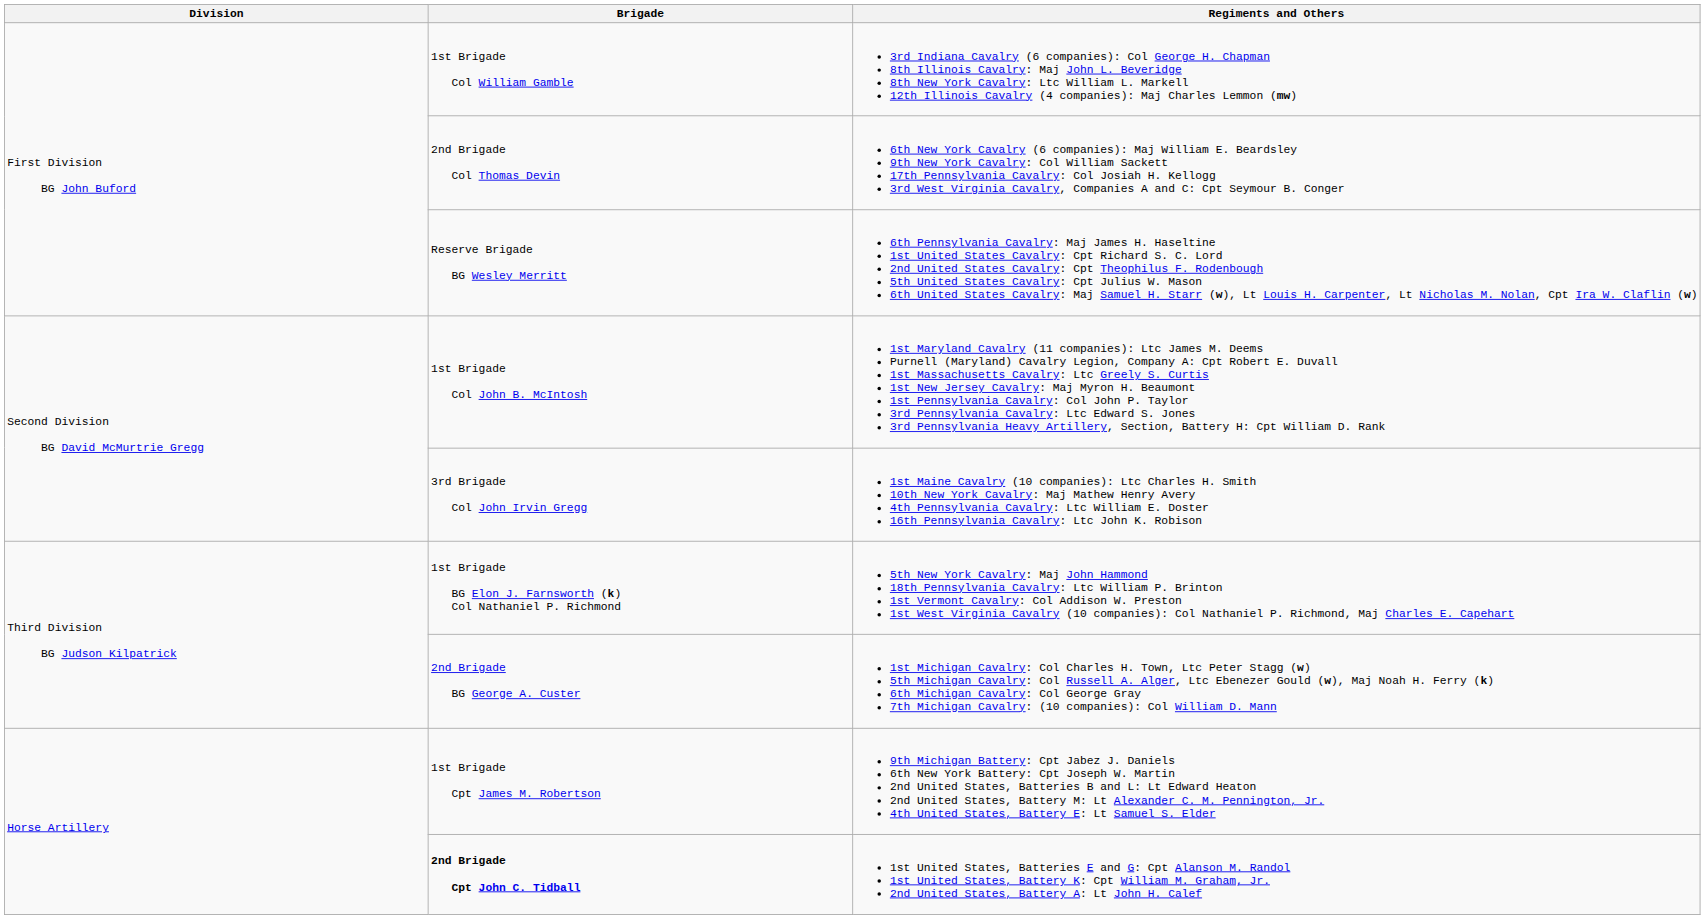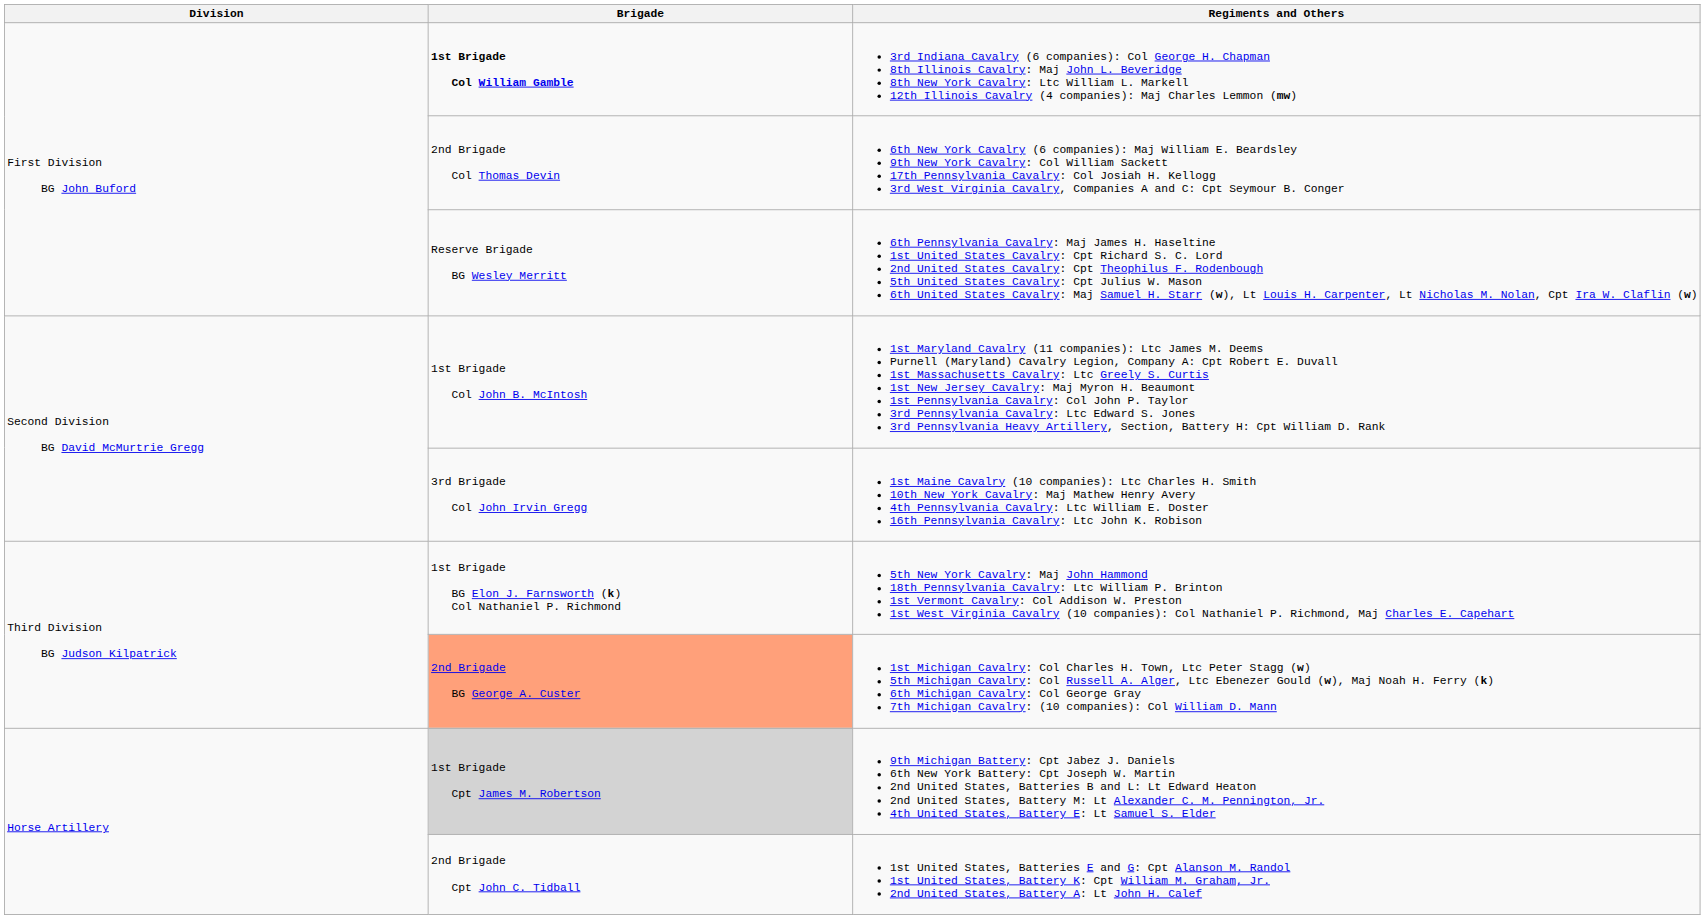1st Brigade Col William Gamble | Brigade: normal -> bold
2nd Brigade BG George A. Custer | Brigade: no background -> lightsalmon background
1st Brigade Cpt James M. Robertson | Brigade: no background -> lightgrey background
2nd Brigade Cpt John C. Tidball | Brigade: bold -> normal
